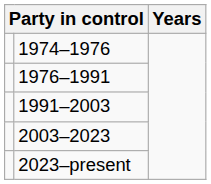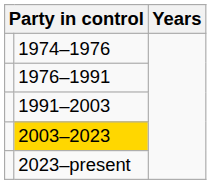2003–2023 | column 2: no background -> gold background
